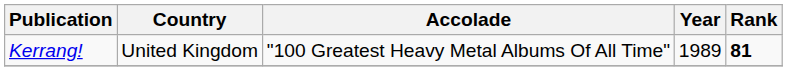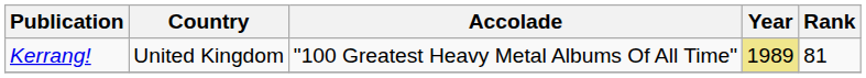row 2 | Year: no background -> khaki background
row 2 | Rank: bold -> normal
